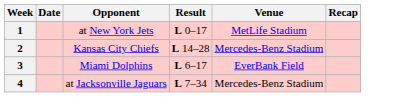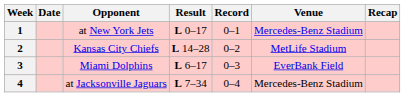+ column: Record | 0–1 | 0–2 | 0–3 | 0–4
1 | Venue: MetLife Stadium -> Mercedes-Benz Stadium
2 | Venue: Mercedes-Benz Stadium -> MetLife Stadium
